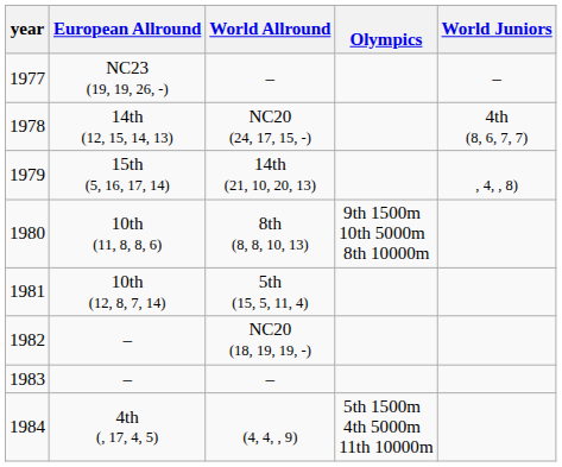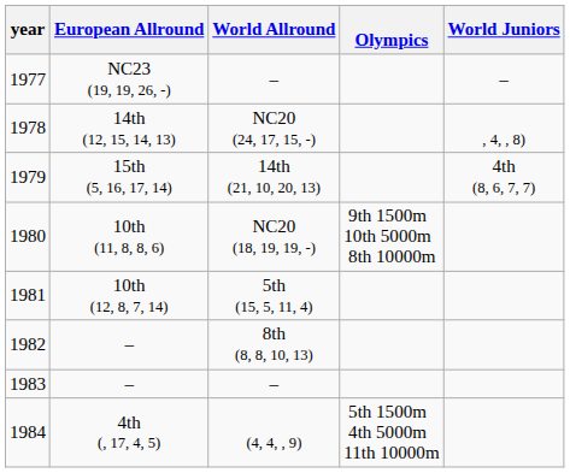1978 | World Juniors: 4th (8, 6, 7, 7) -> , 4, , 8)
1979 | World Juniors: , 4, , 8) -> 4th (8, 6, 7, 7)
1980 | World Allround: 8th (8, 8, 10, 13) -> NC20 (18, 19, 19, -)
1982 | World Allround: NC20 (18, 19, 19, -) -> 8th (8, 8, 10, 13)
